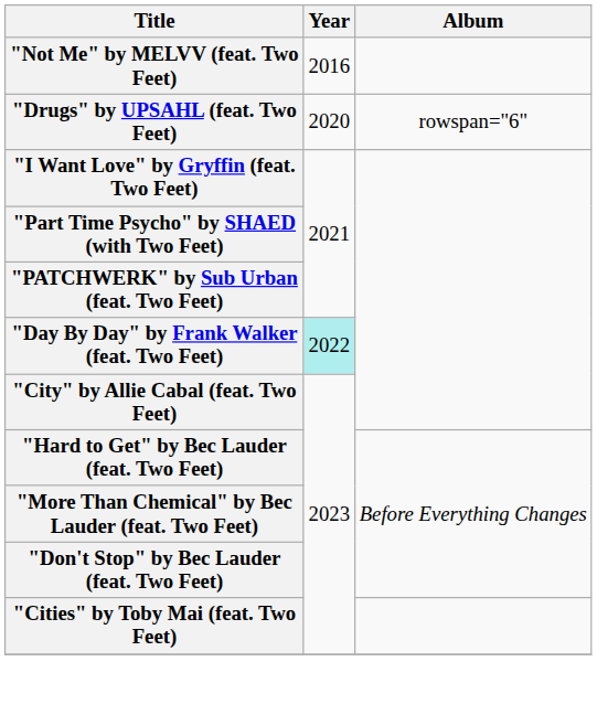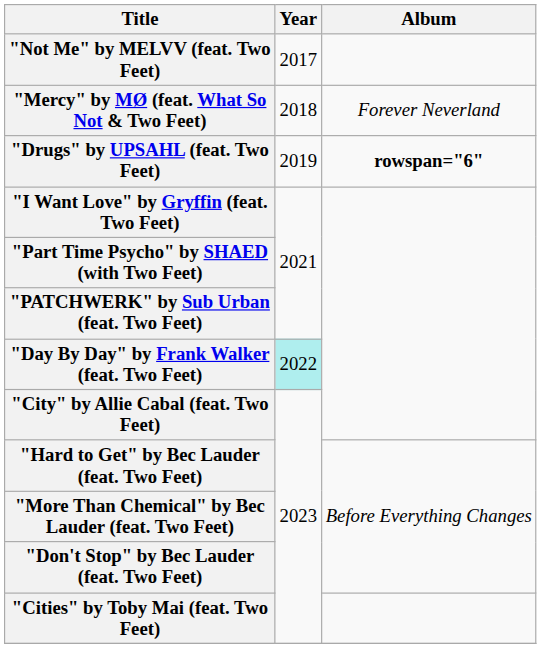"Not Me" by MELVV (feat. Two Feet) | Year: 2016 -> 2017
+ row: "Mercy" by MØ (feat. What So Not & Two Feet) | 2018 | Forever Neverland
"Drugs" by UPSAHL (feat. Two Feet) | Year: 2020 -> 2019
"Drugs" by UPSAHL (feat. Two Feet) | Album: normal -> bold
